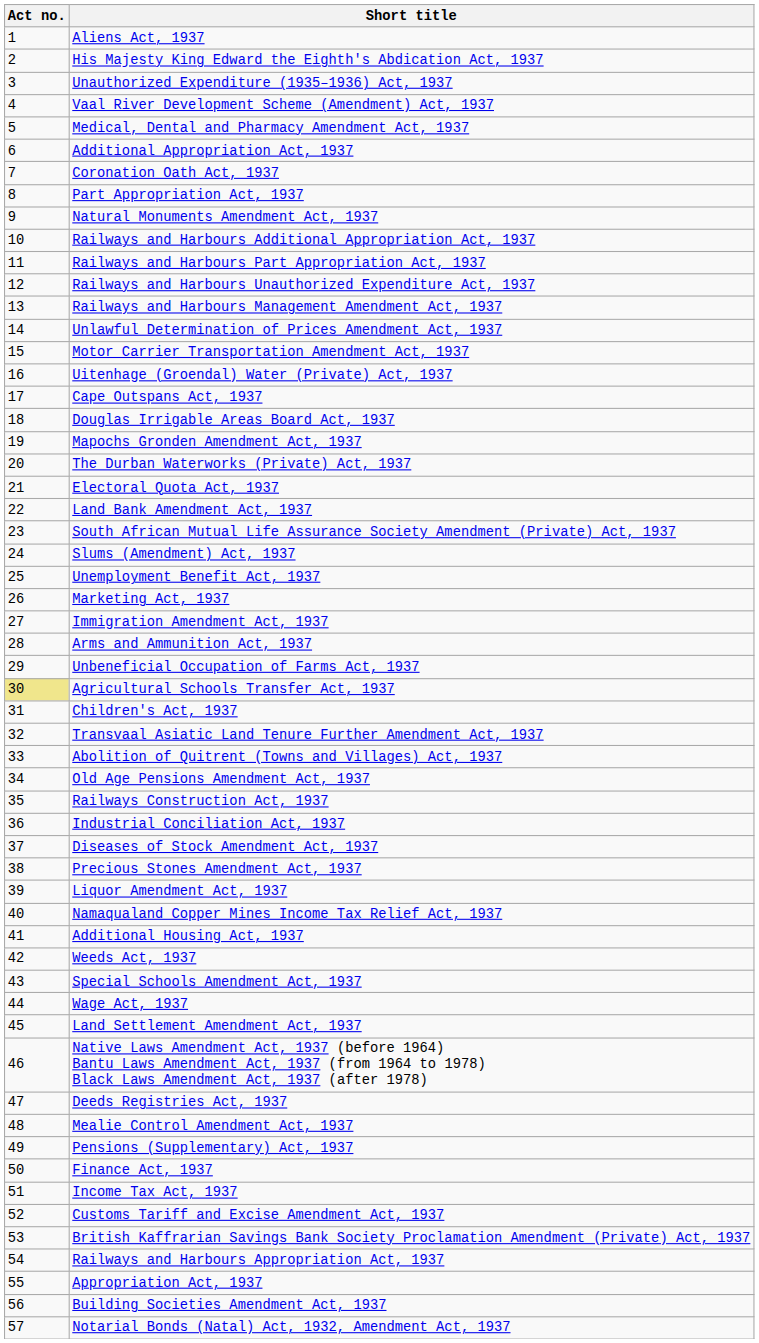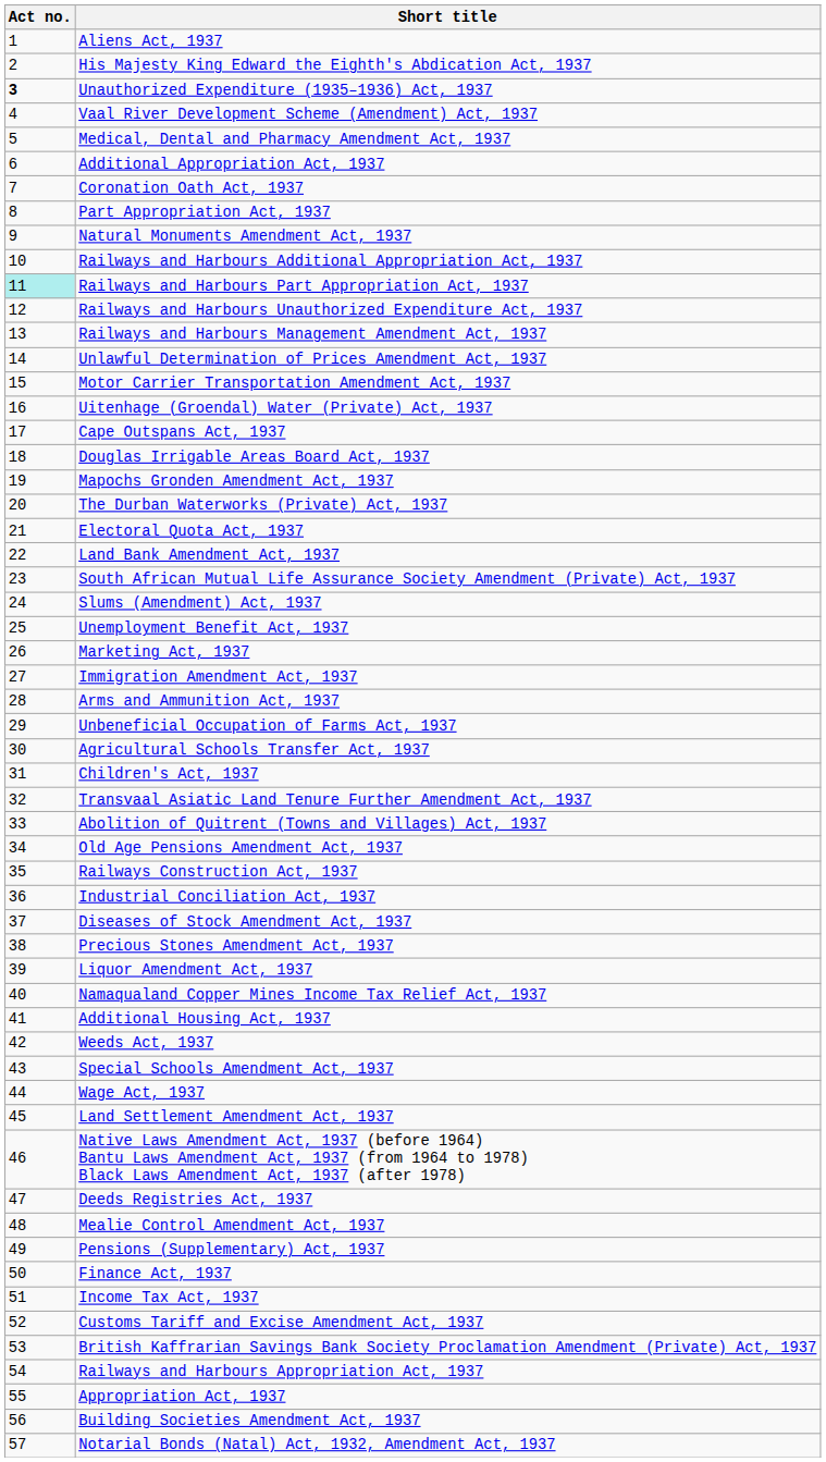Unauthorized Expenditure (1935–1936) Act, 1937 | Act no.: normal -> bold
Railways and Harbours Part Appropriation Act, 1937 | Act no.: no background -> paleturquoise background
Agricultural Schools Transfer Act, 1937 | Act no.: khaki background -> no background
